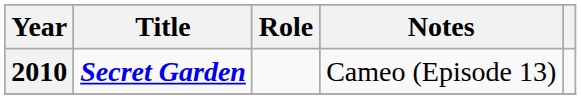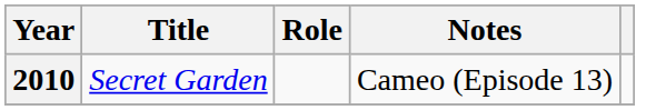2010 | Title: bold -> normal
